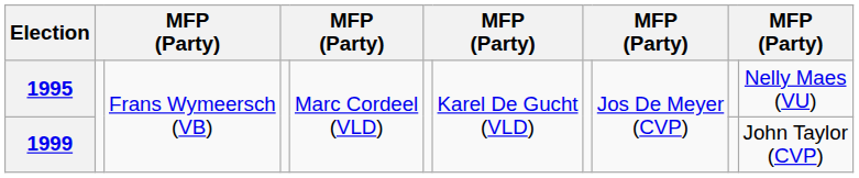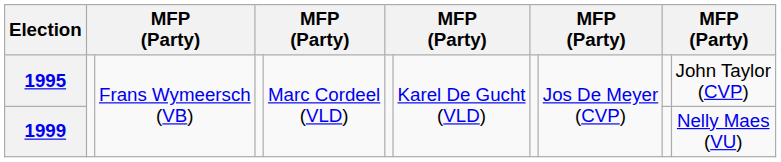1995 | column 11: Nelly Maes (VU) -> John Taylor (CVP)
1999 | column 11: John Taylor (CVP) -> Nelly Maes (VU)
